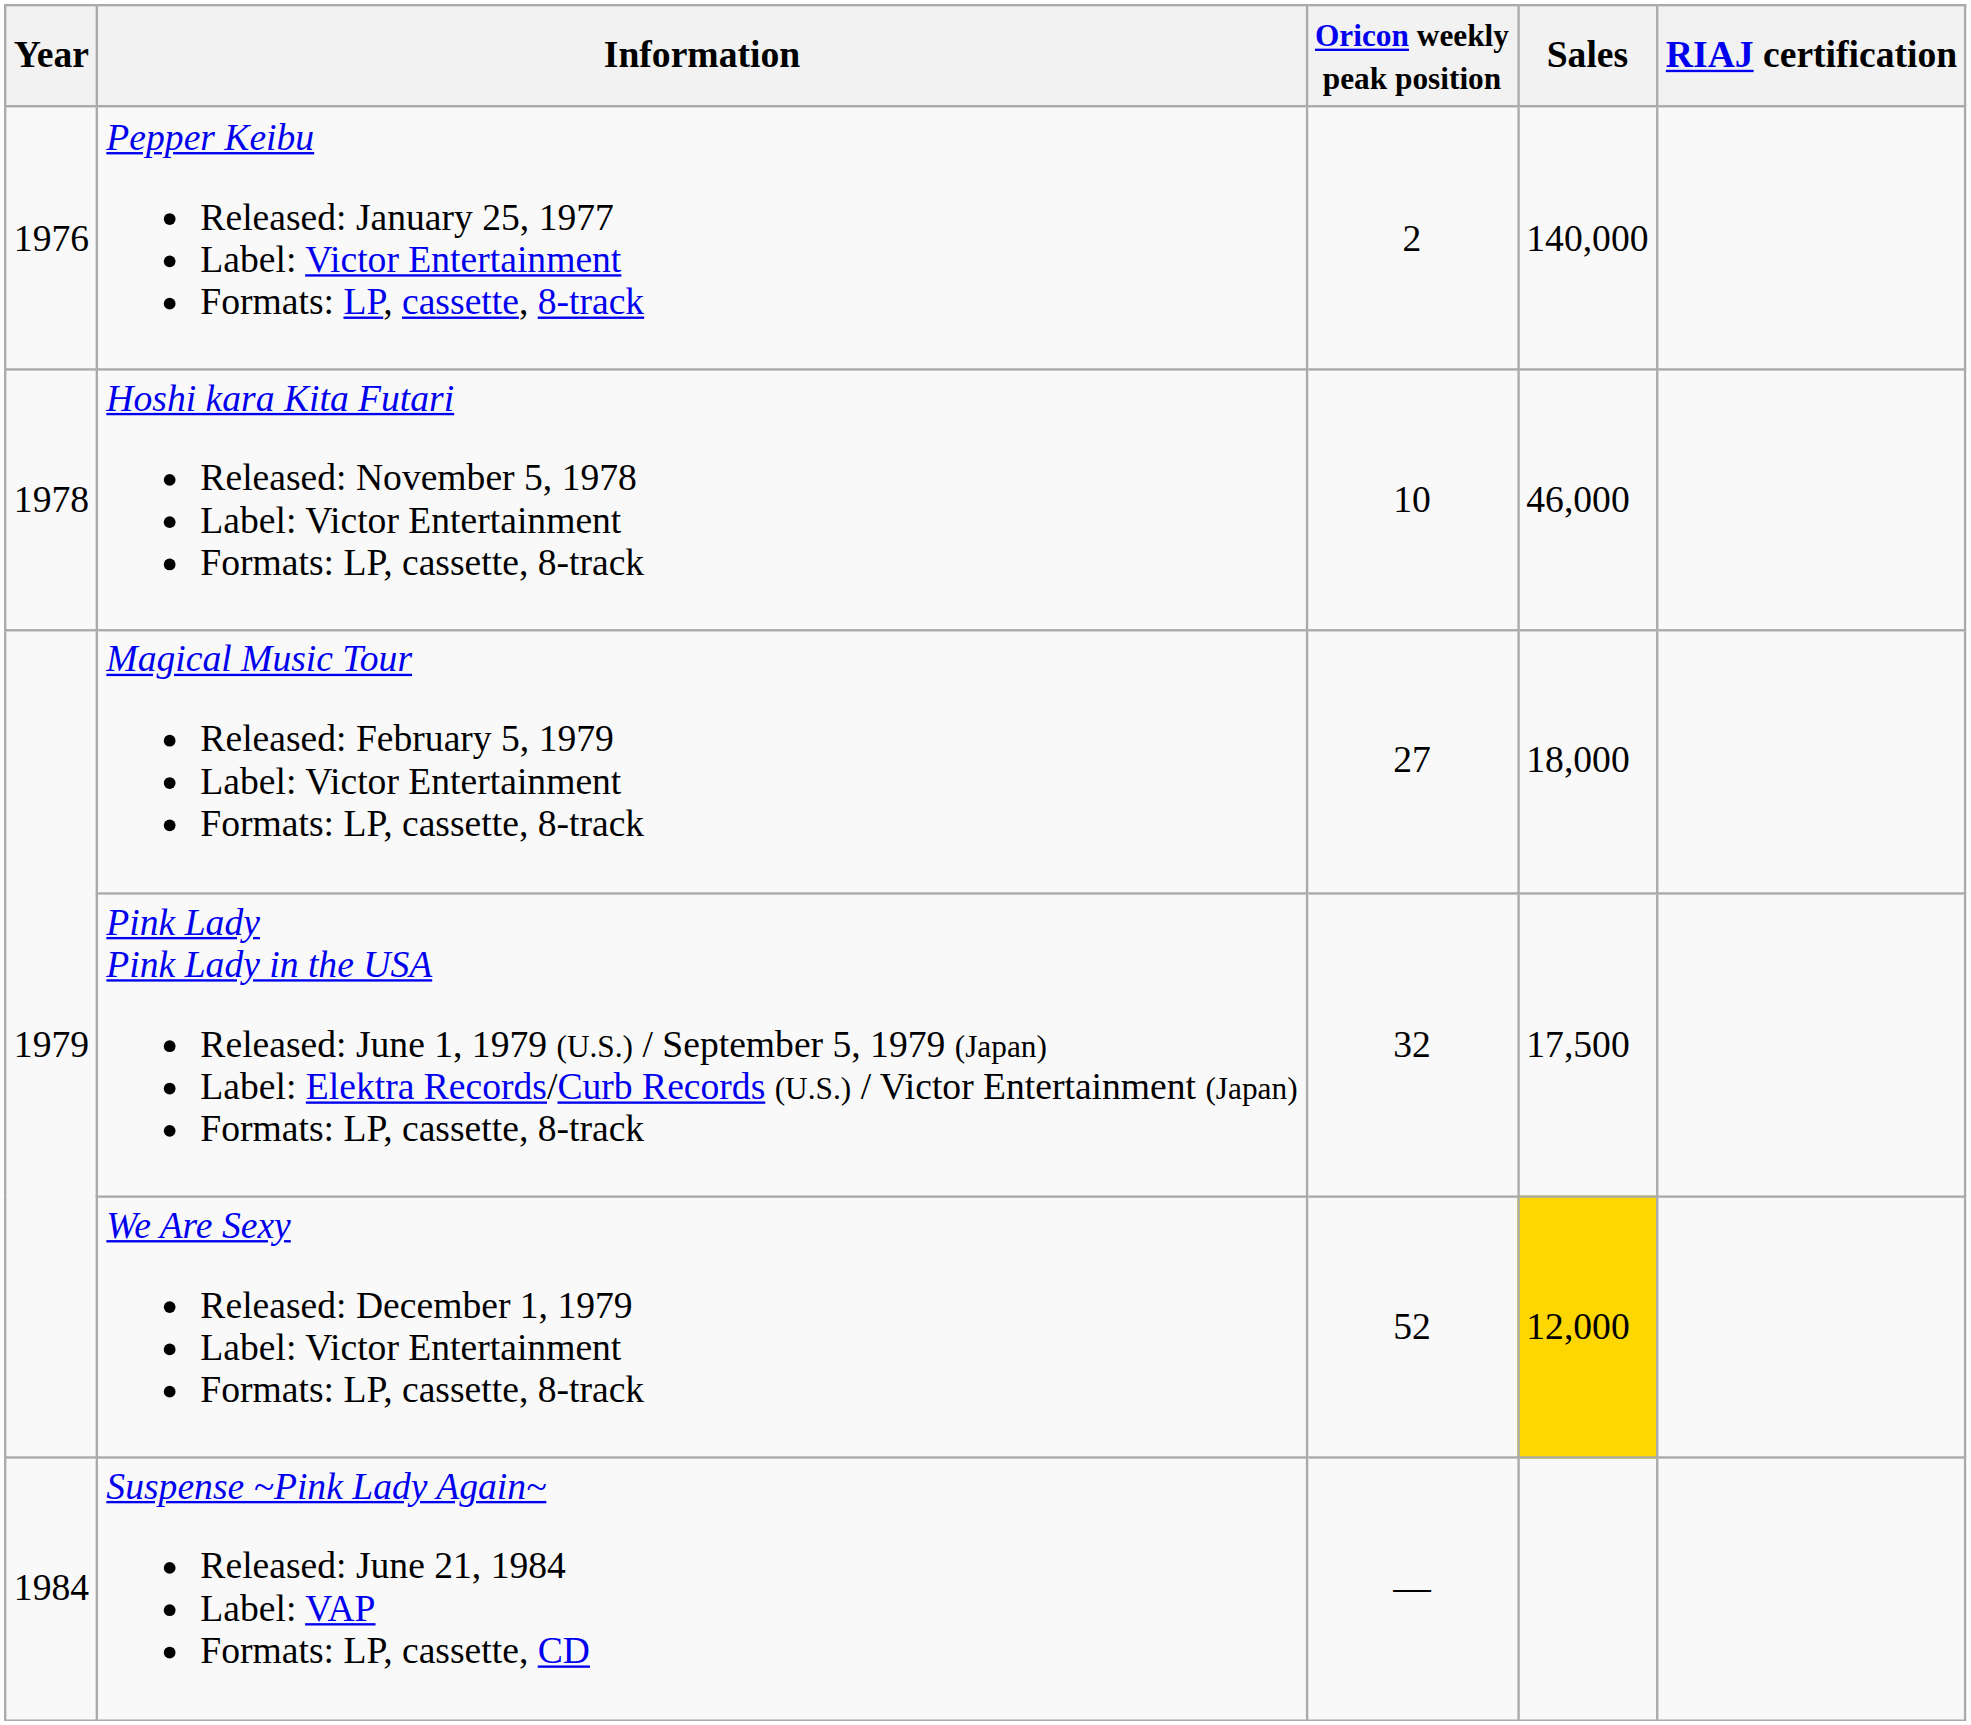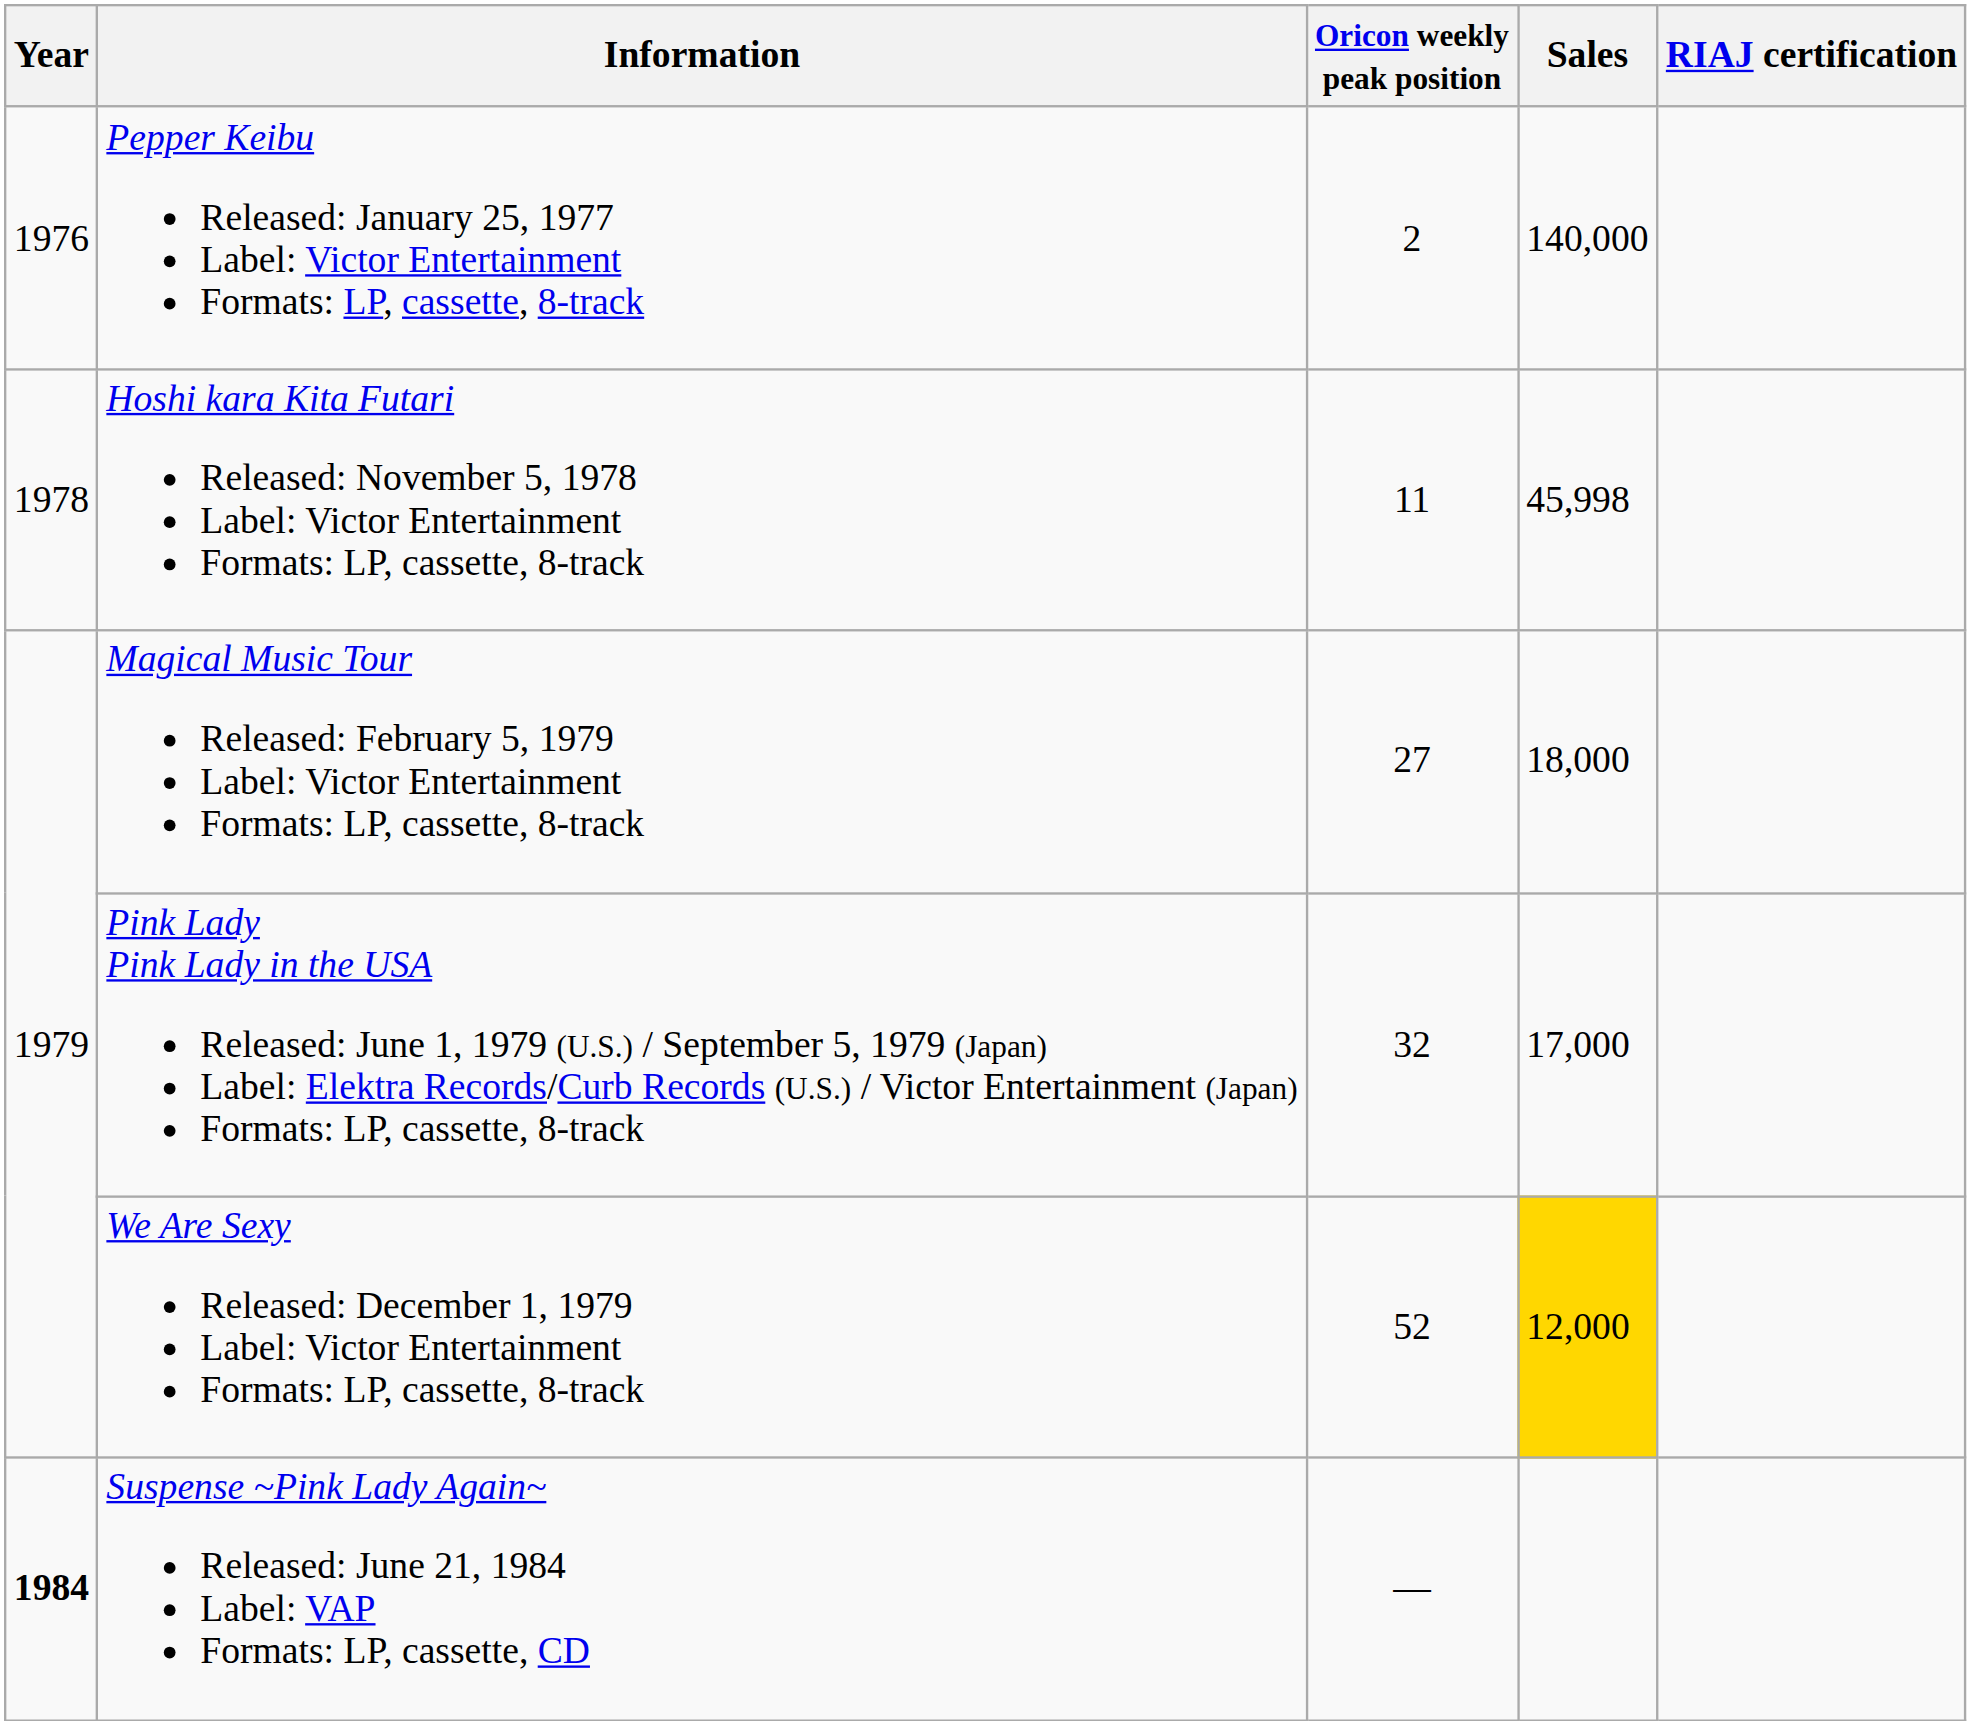row 3 | Oricon weekly peak position: 10 -> 11
row 3 | Sales: 46,000 -> 45,998
row 5 | Sales: 17,500 -> 17,000
row 7 | Year: normal -> bold
